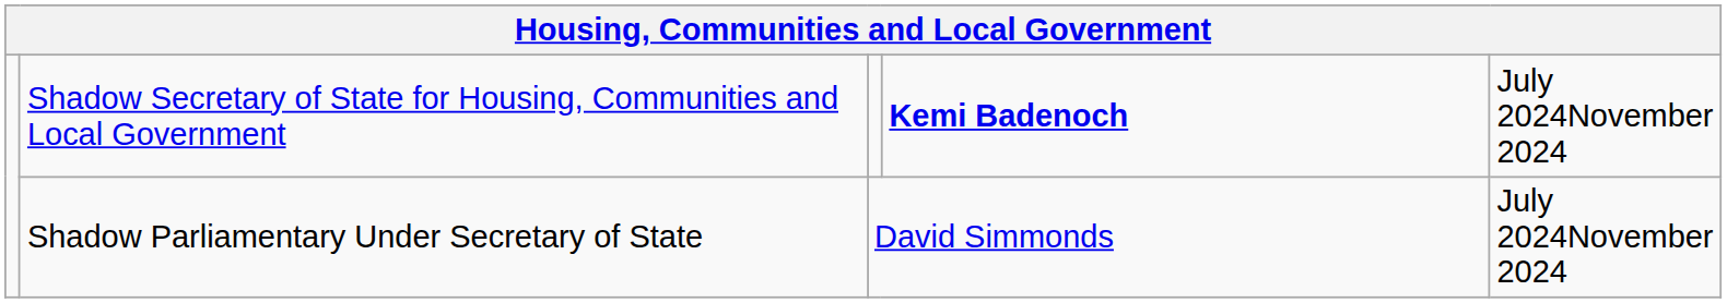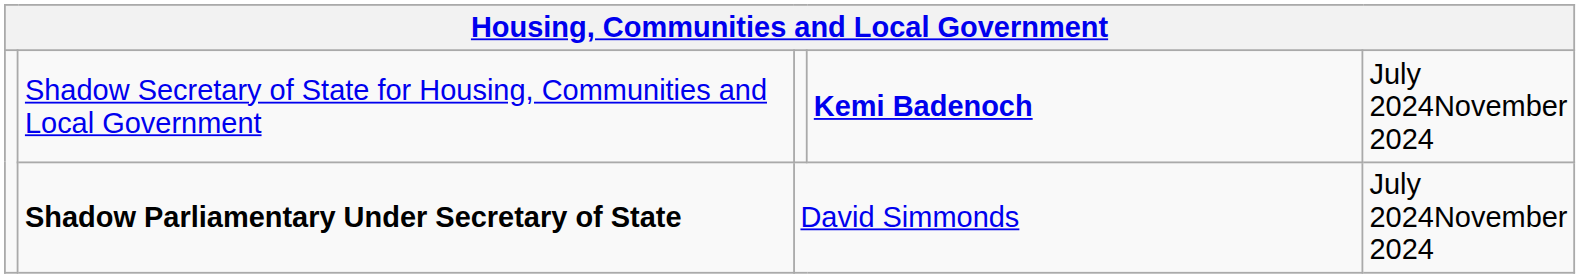Shadow Parliamentary Under Secretary of State | column 2: normal -> bold
